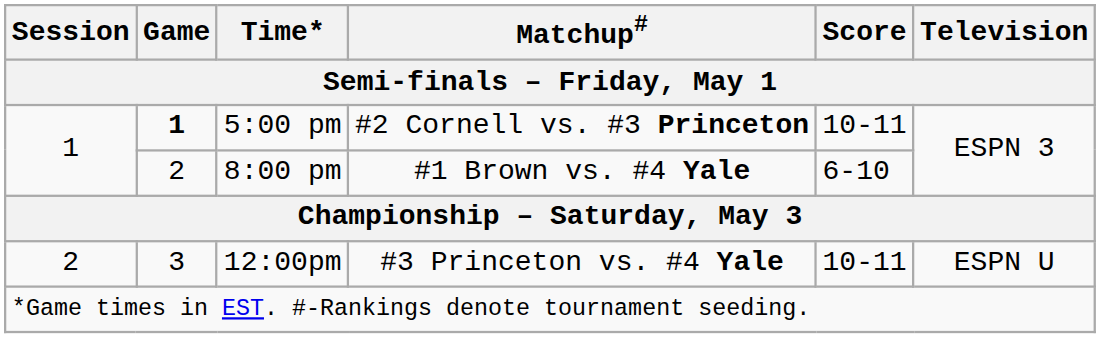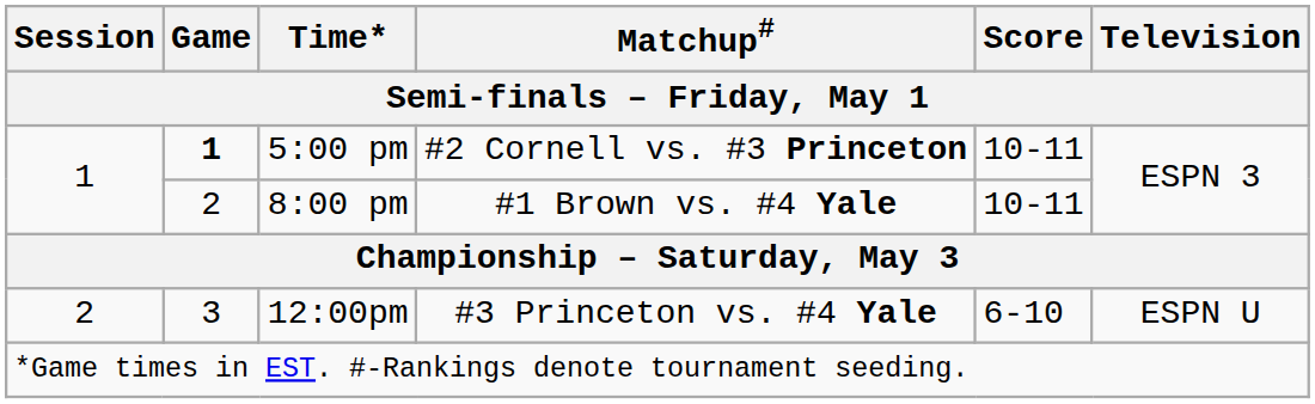8:00 pm | Score: 6-10 -> 10-11
12:00pm | Score: 10-11 -> 6-10
